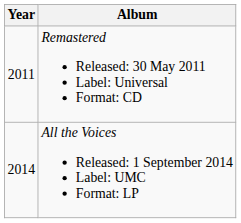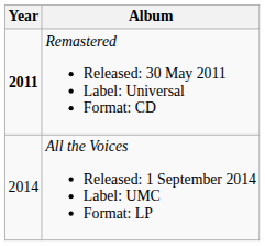Remastered Released: 30 May 2011 Label: Universal Format: CD | Year: normal -> bold
